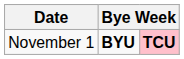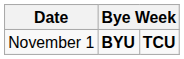November 1 | column 3: pink background -> no background
